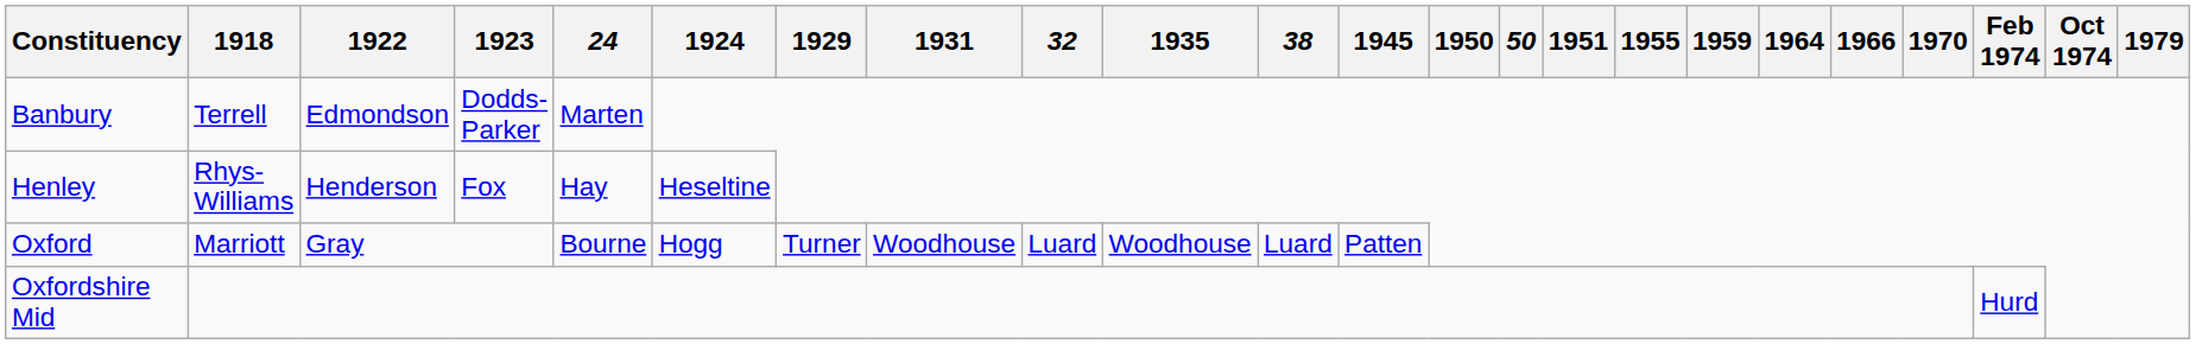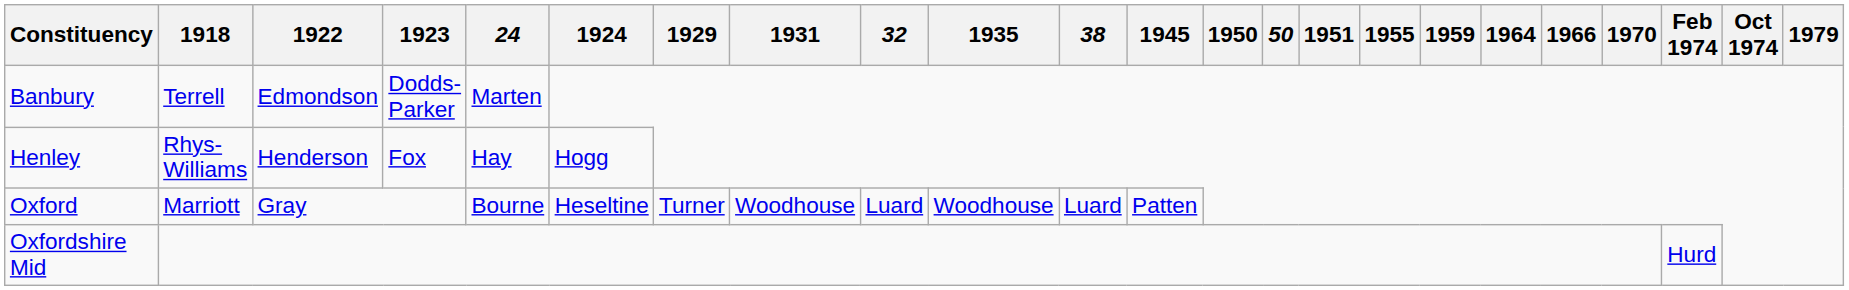Henley | 1924: Heseltine -> Hogg
Oxford | 1924: Hogg -> Heseltine
